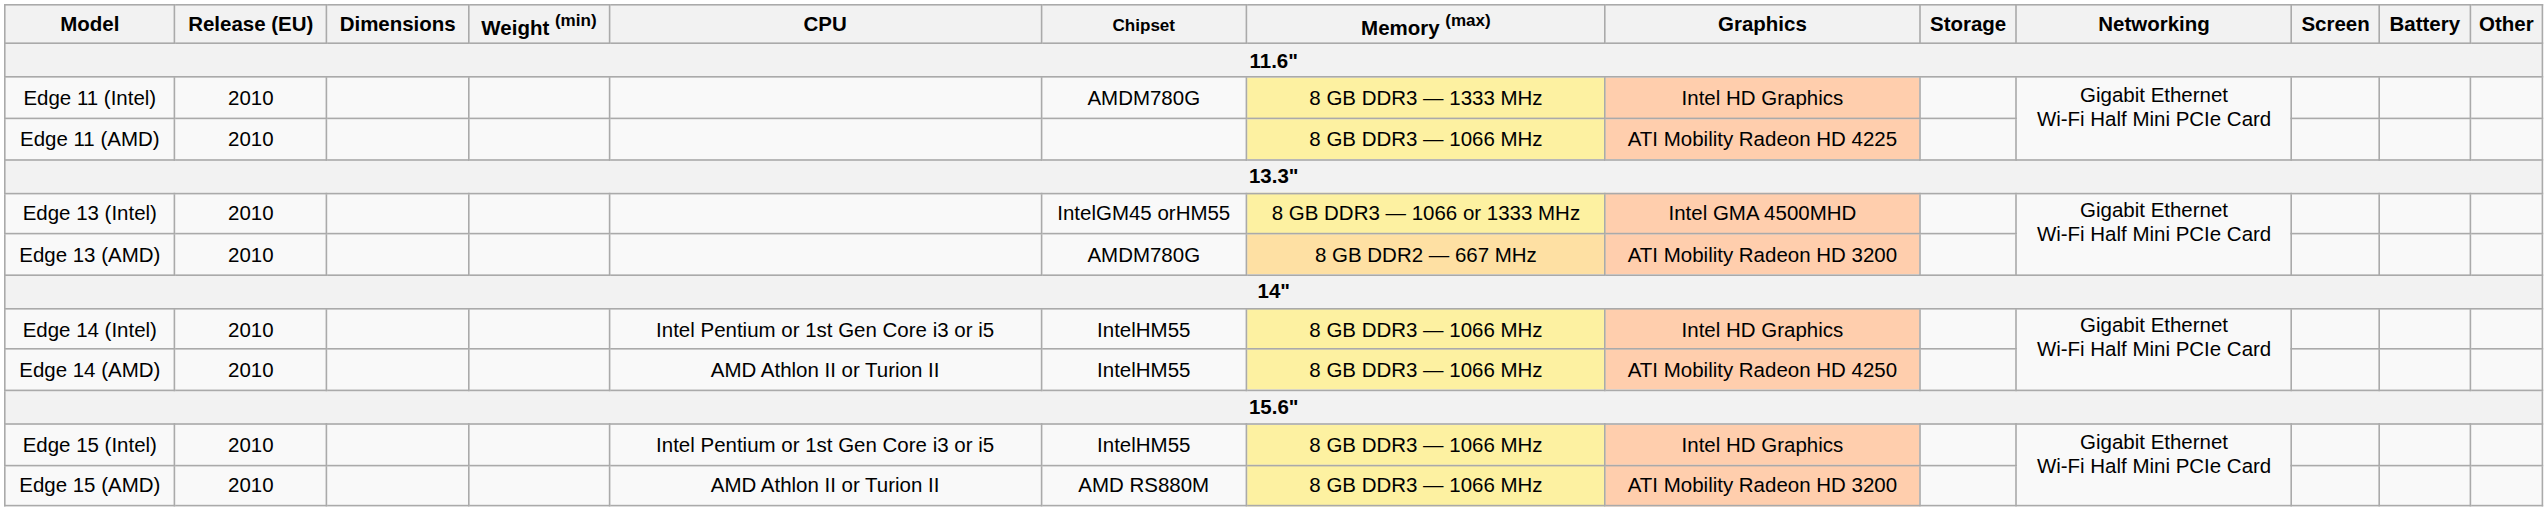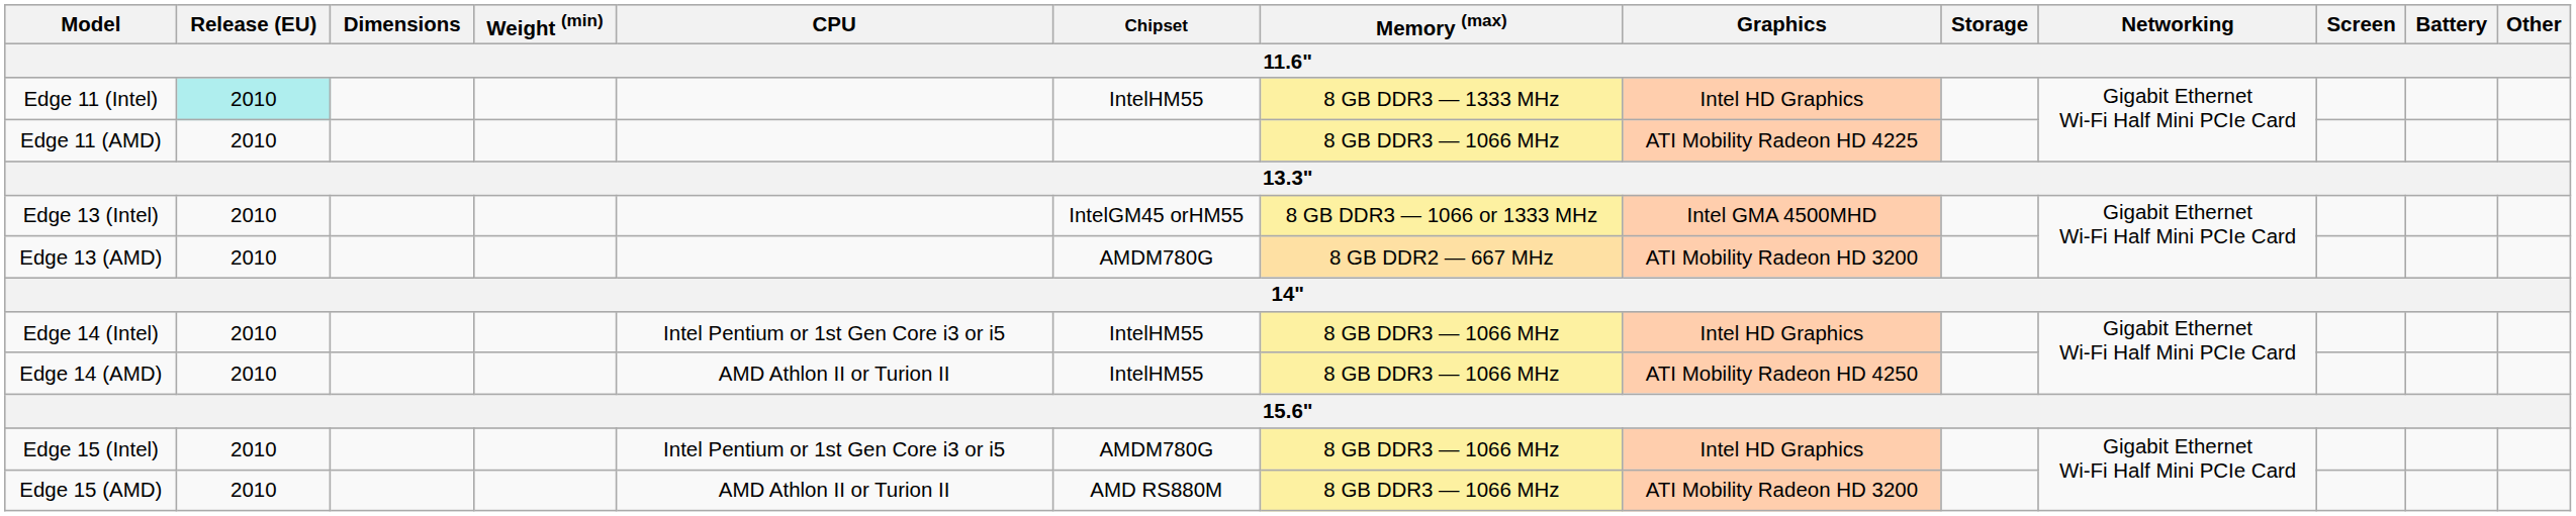Edge 11 (Intel) | Release (EU): no background -> paleturquoise background
Edge 11 (Intel) | Chipset: AMDM780G -> IntelHM55
Edge 15 (Intel) | Chipset: IntelHM55 -> AMDM780G
